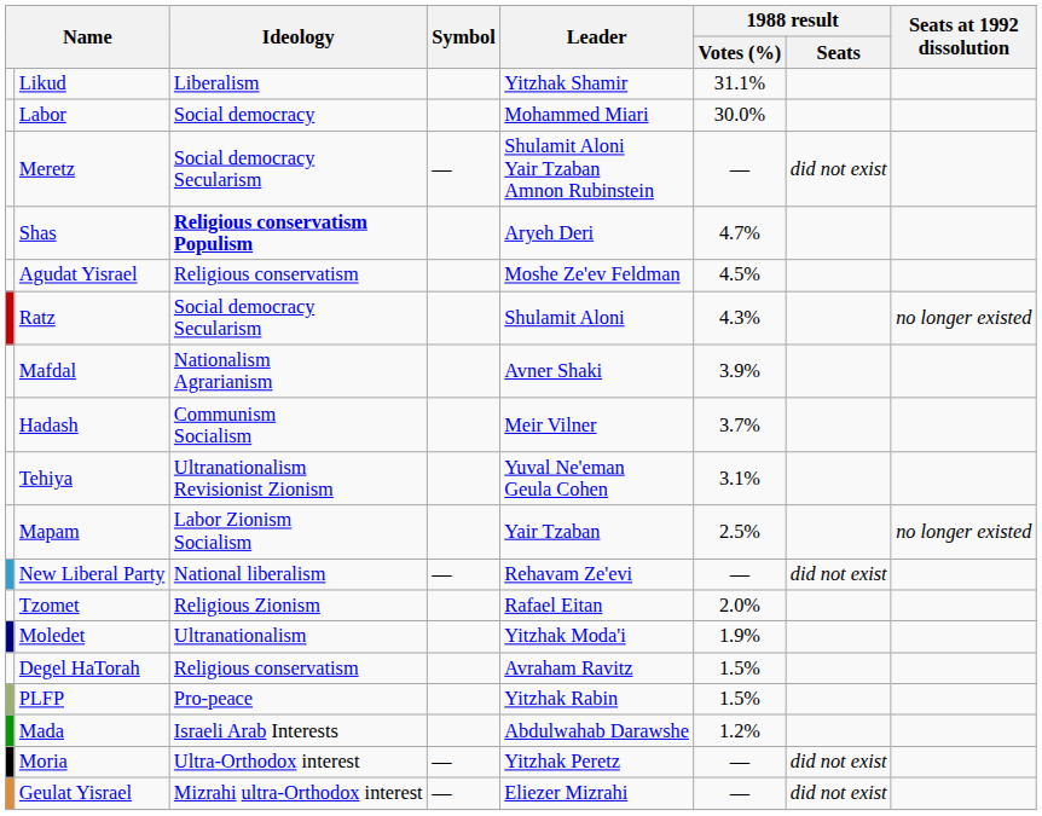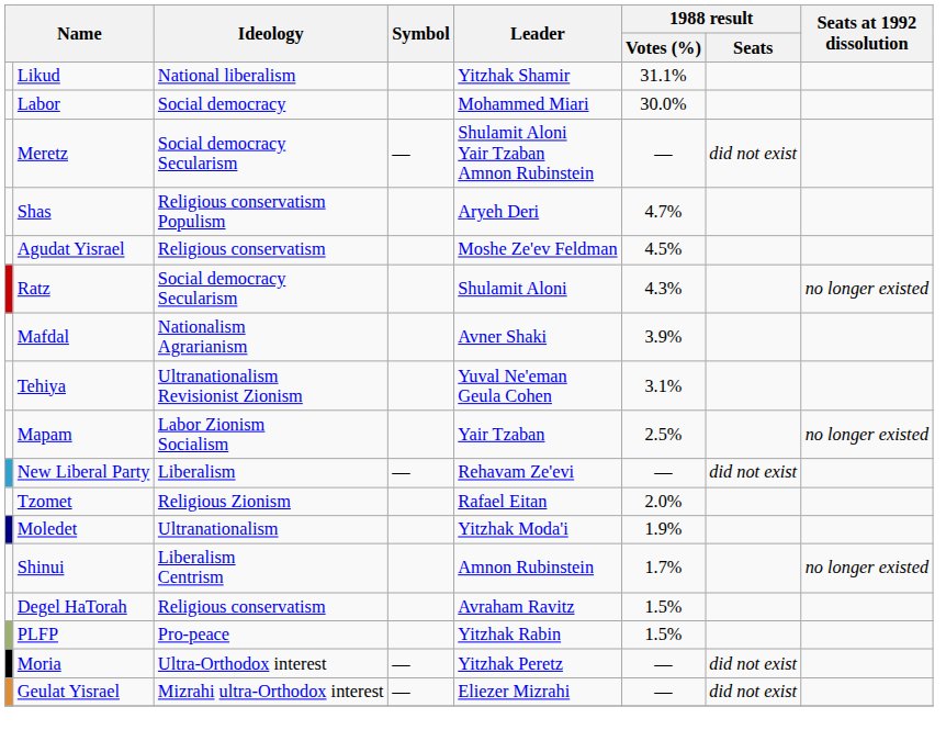Likud | Ideology: Liberalism -> National liberalism
Shas | Ideology: bold -> normal
- row: Hadash | Communism Socialism | Meir Vilner | 3.7%
New Liberal Party | Ideology: National liberalism -> Liberalism
+ row: Shinui | Liberalism Centrism | Amnon Rubinstein | 1.7% | no longer existed
- row: Mada | Israeli Arab Interests | Abdulwahab Darawshe | 1.2%
